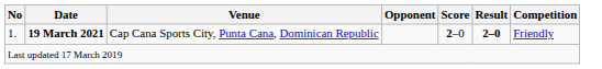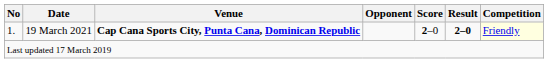1. | Date: bold -> normal
1. | Venue: normal -> bold
1. | Competition: no background -> lightyellow background
